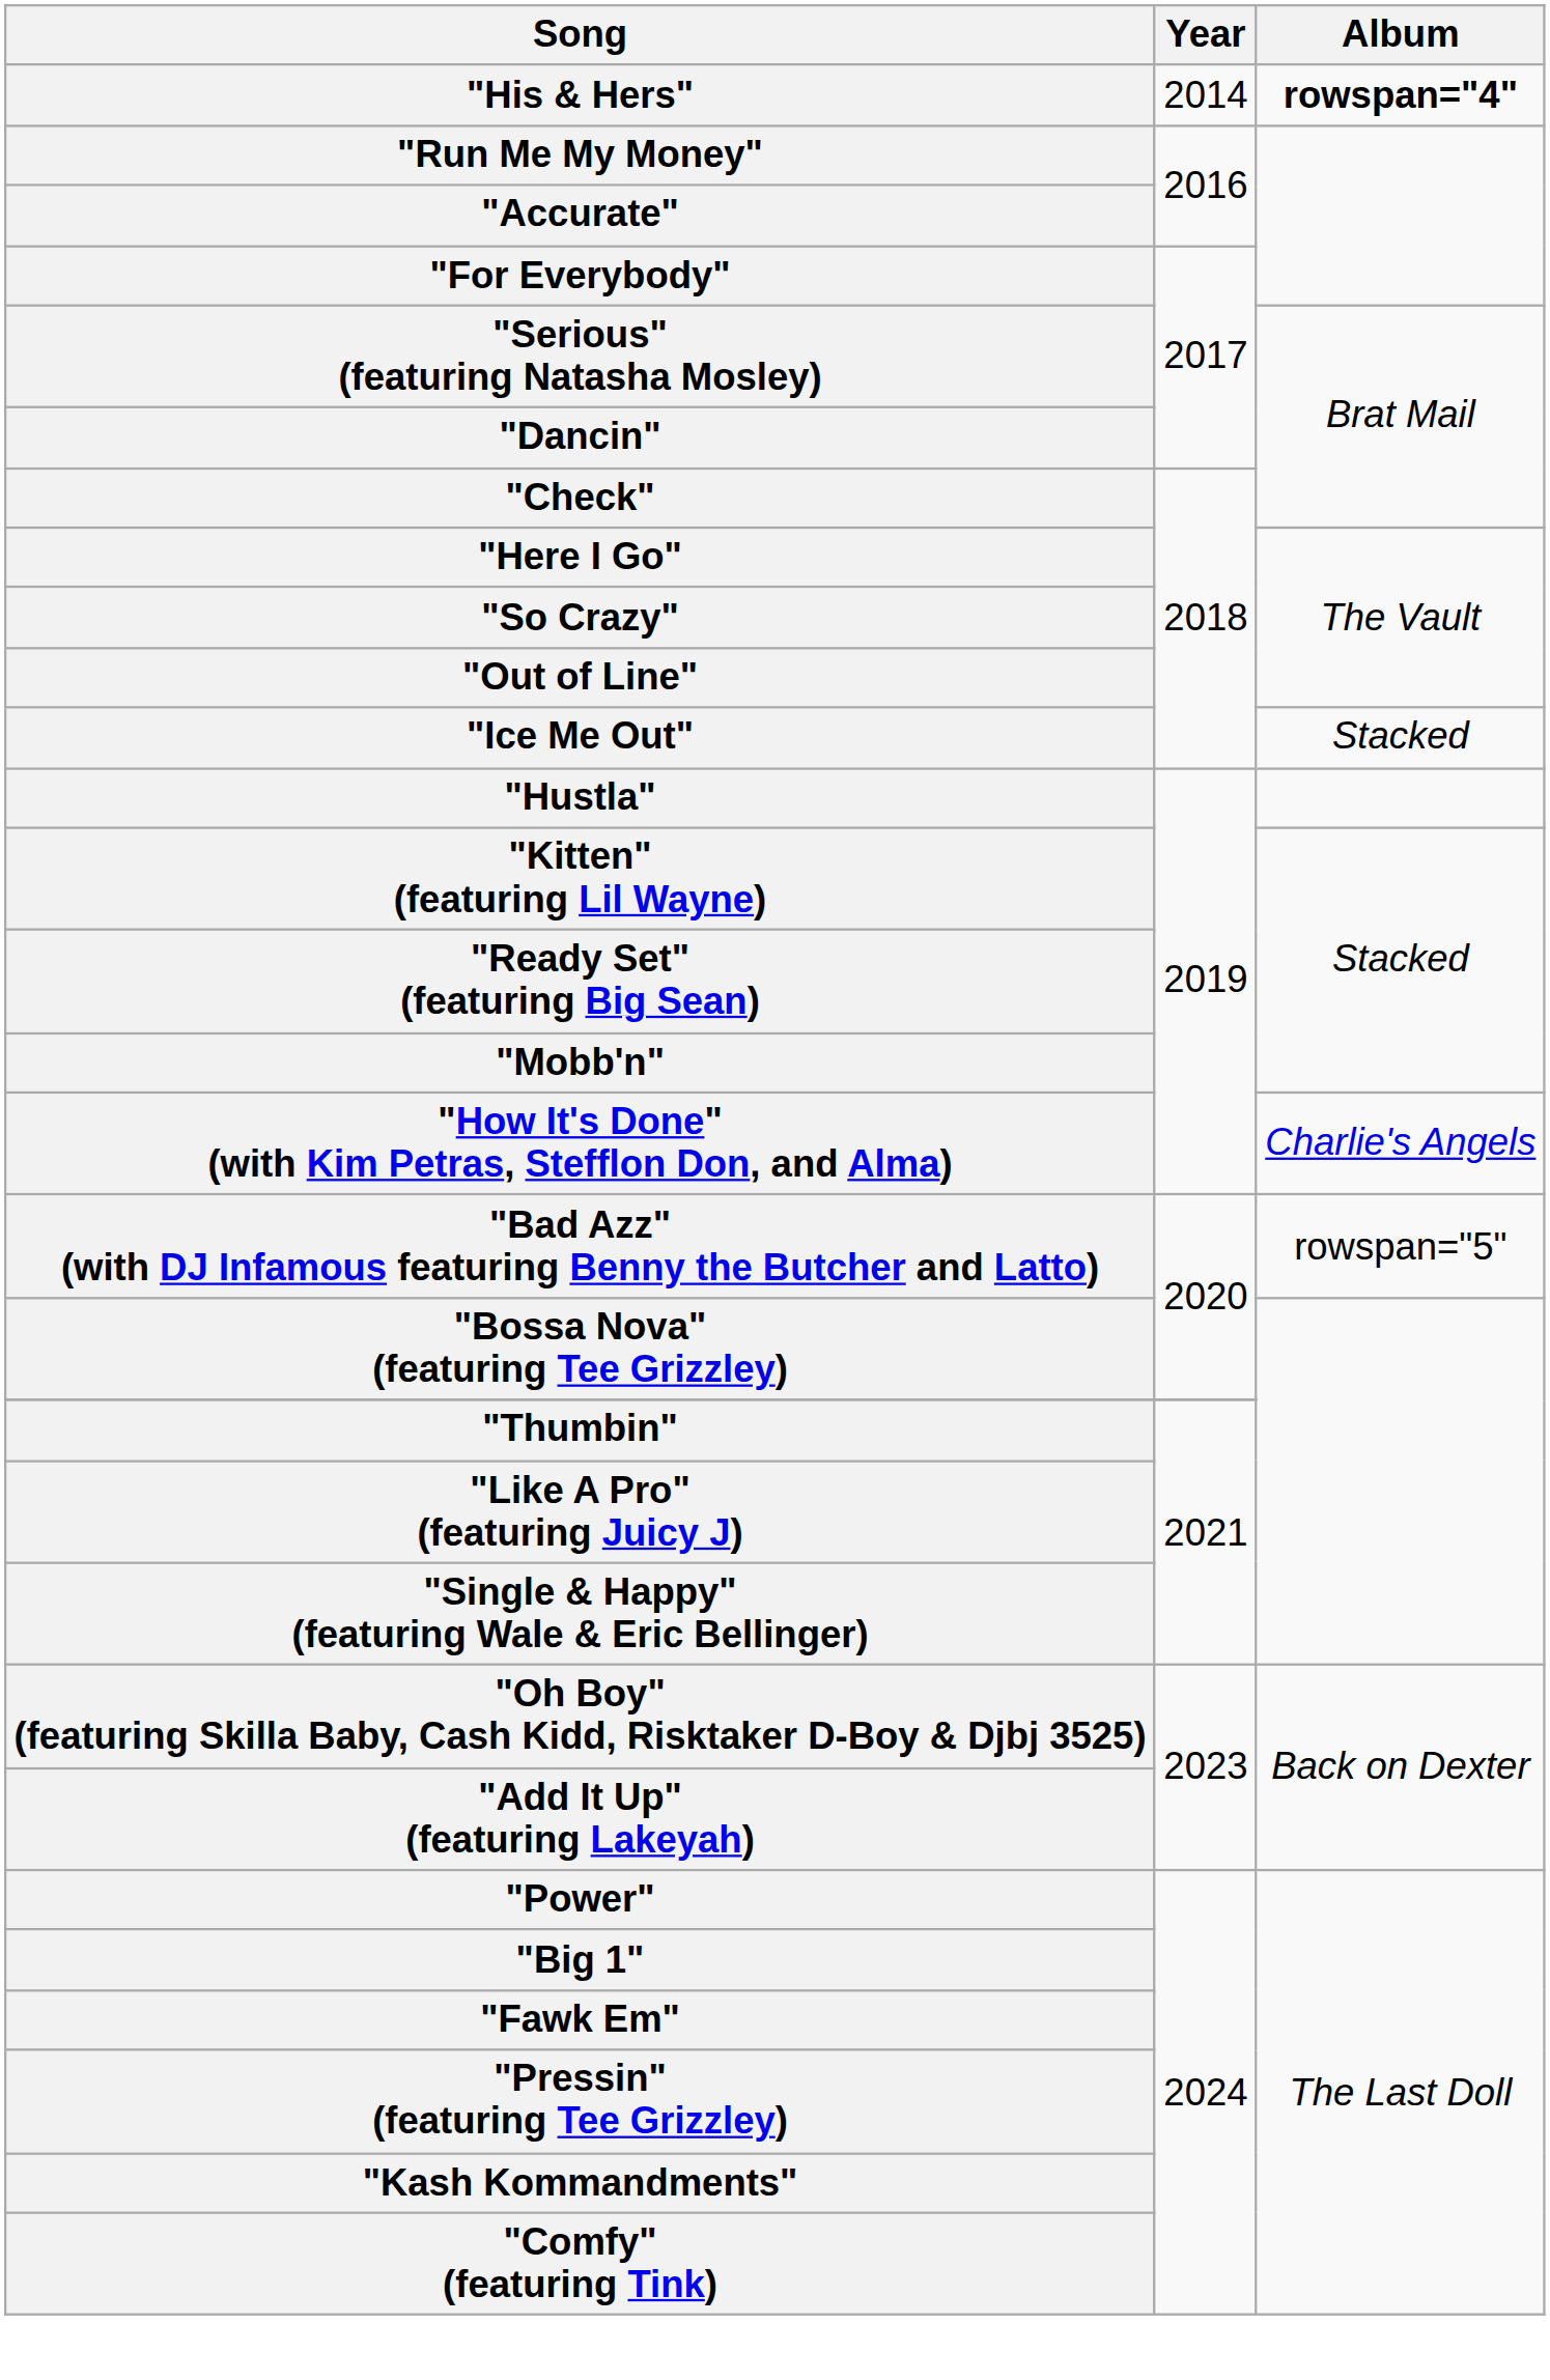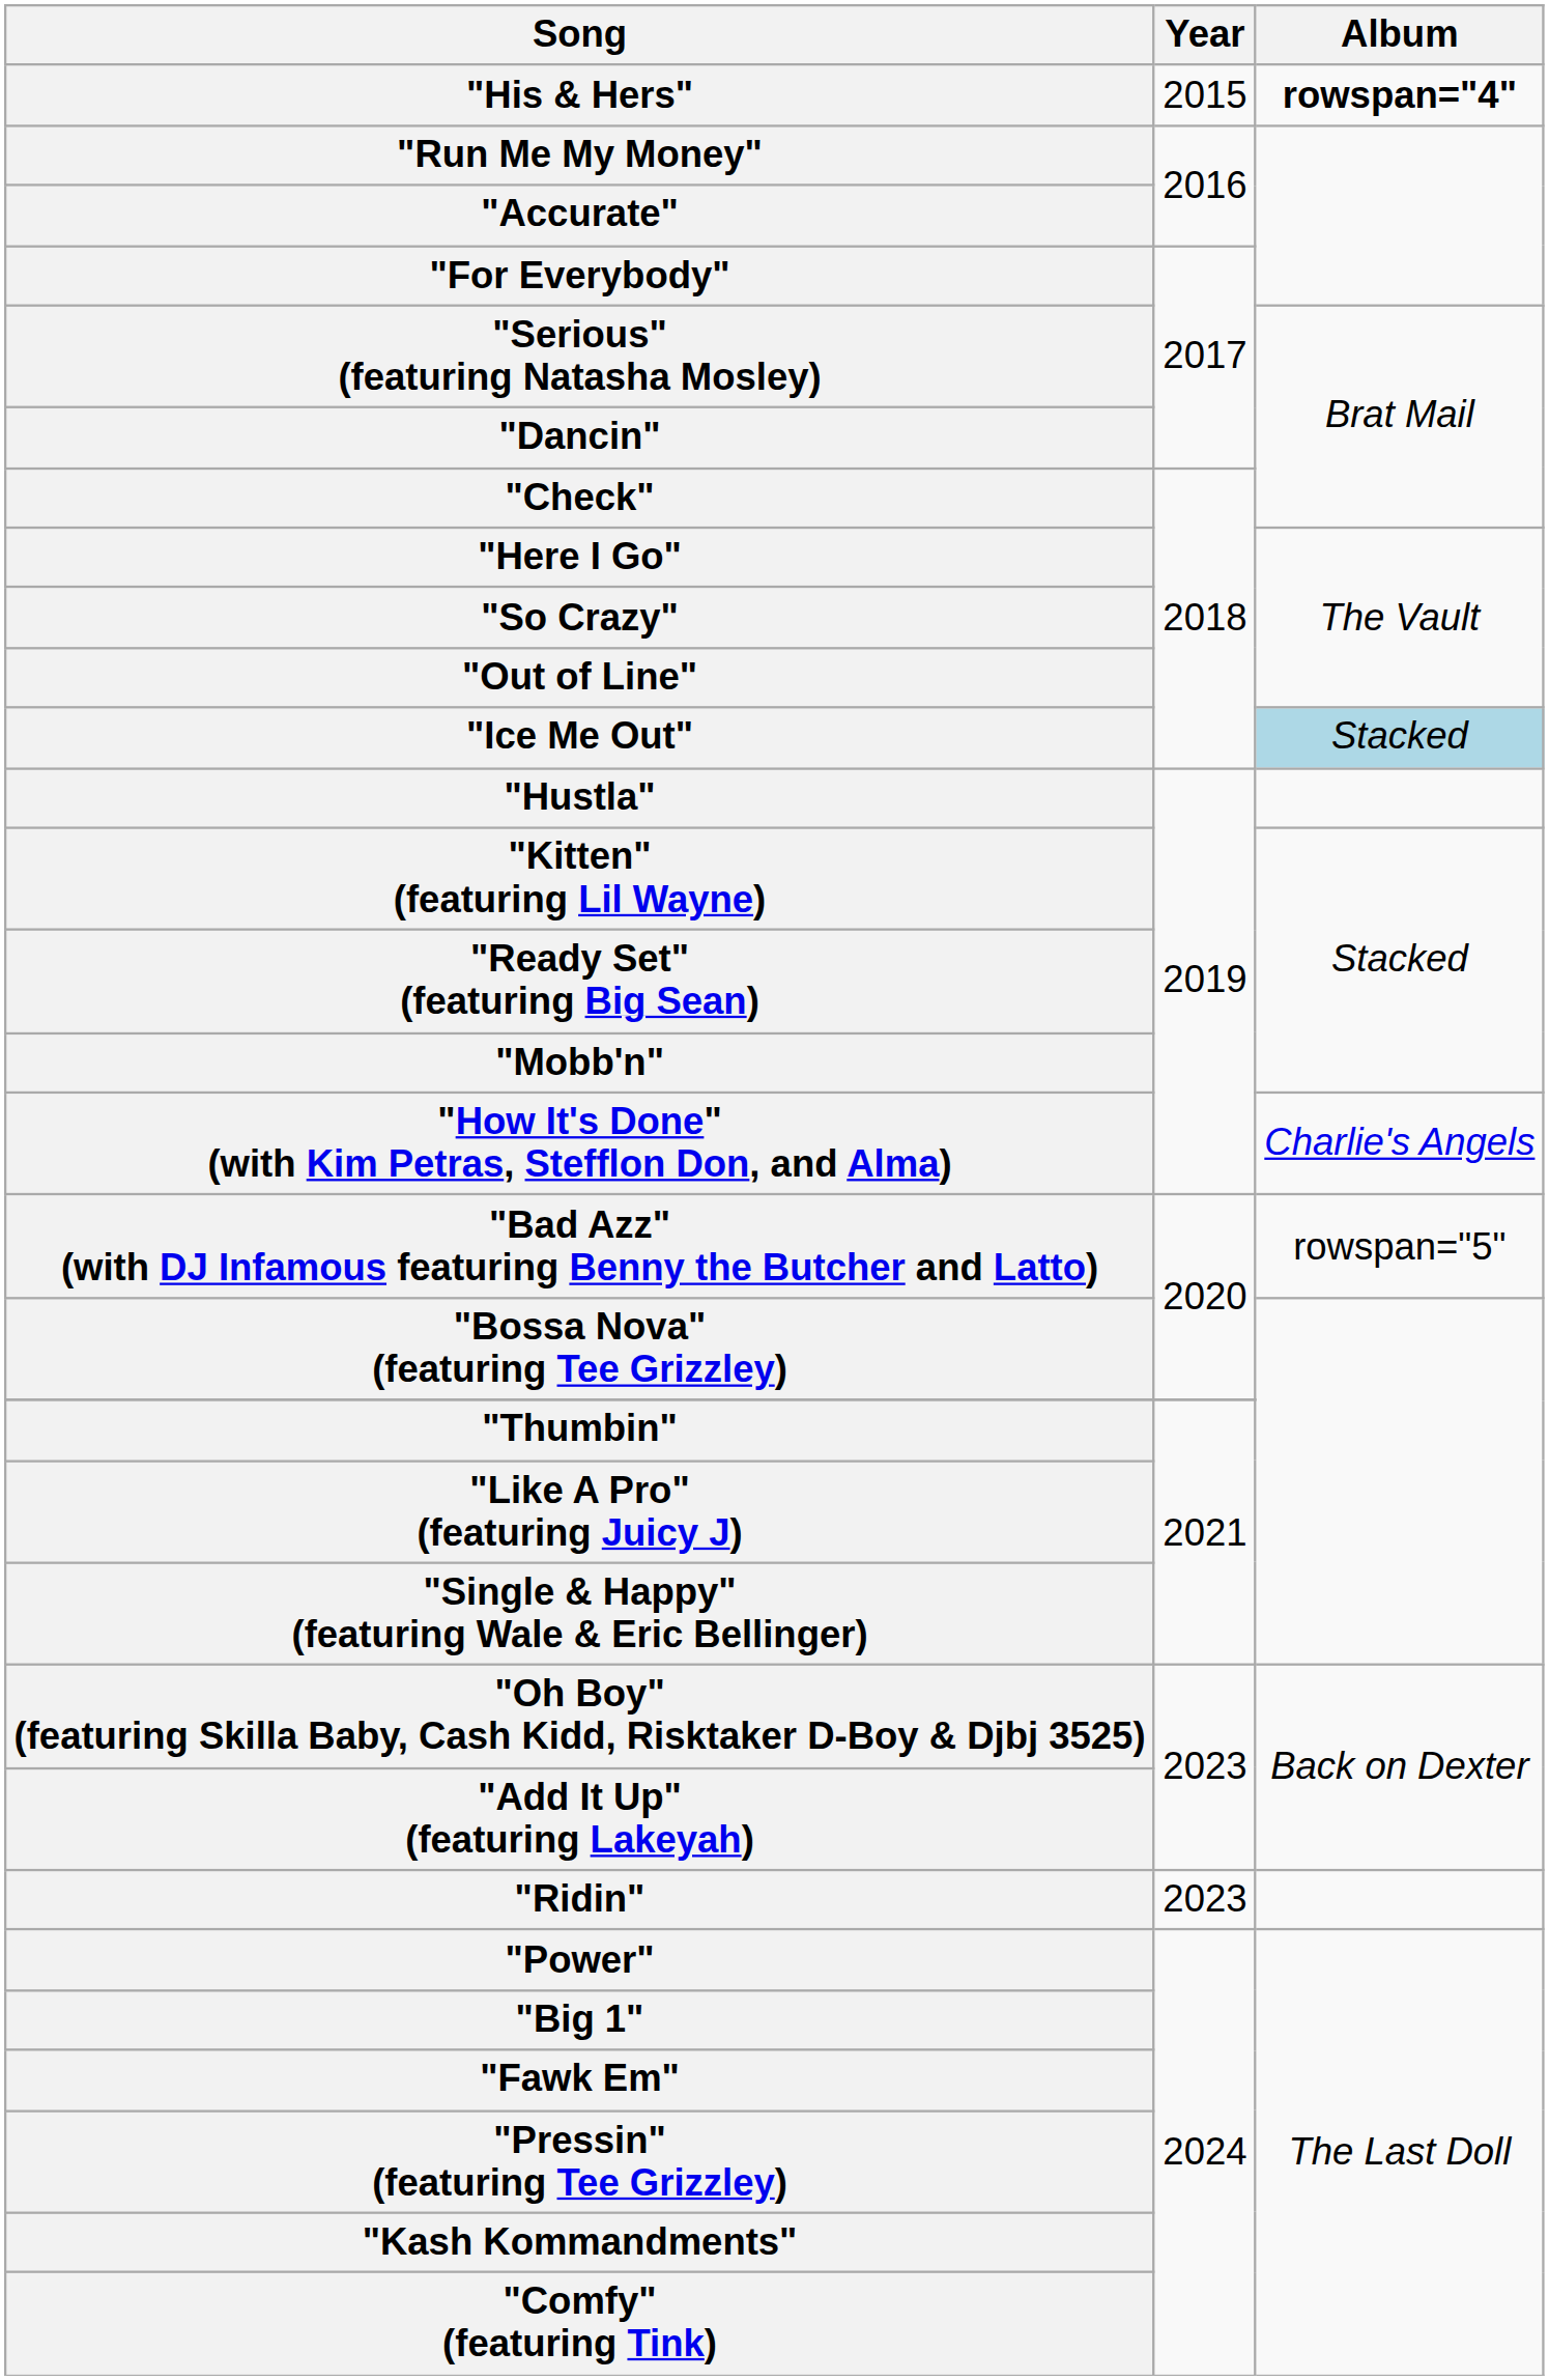"His & Hers" | Year: 2014 -> 2015
"Ice Me Out" | Album: no background -> lightblue background
+ row: "Ridin" | 2023
